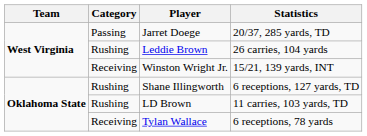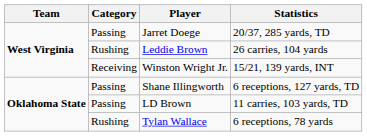Shane Illingworth | Category: Rushing -> Passing
LD Brown | Category: Rushing -> Passing
Tylan Wallace | Category: Receiving -> Rushing
